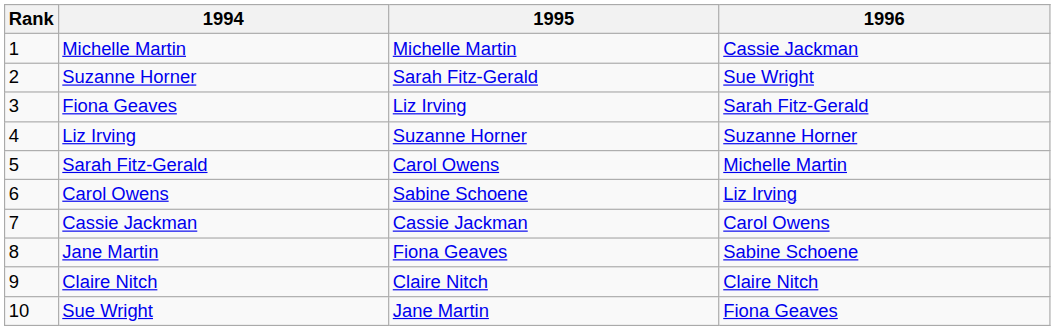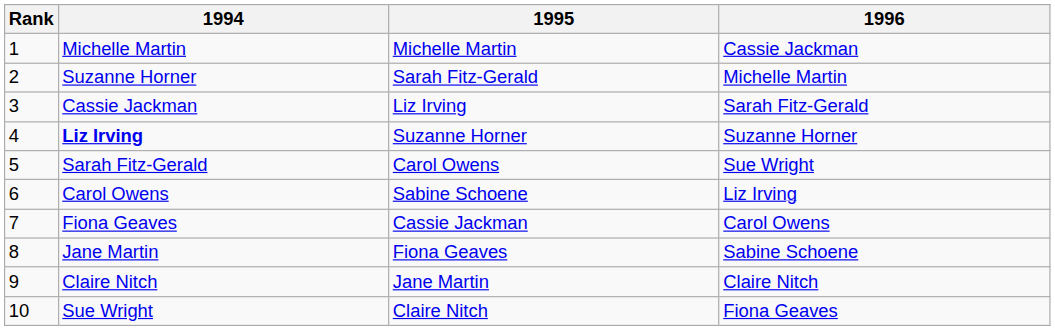row 3 | 1996: Sue Wright -> Michelle Martin
row 4 | 1994: Fiona Geaves -> Cassie Jackman
row 5 | 1994: normal -> bold
row 6 | 1996: Michelle Martin -> Sue Wright
row 8 | 1994: Cassie Jackman -> Fiona Geaves
row 10 | 1995: Claire Nitch -> Jane Martin
row 11 | 1995: Jane Martin -> Claire Nitch
